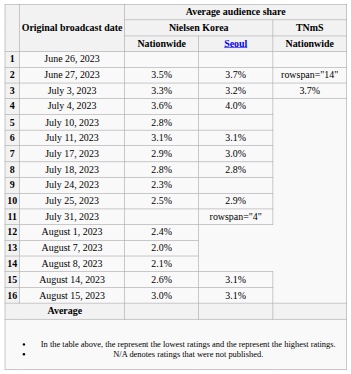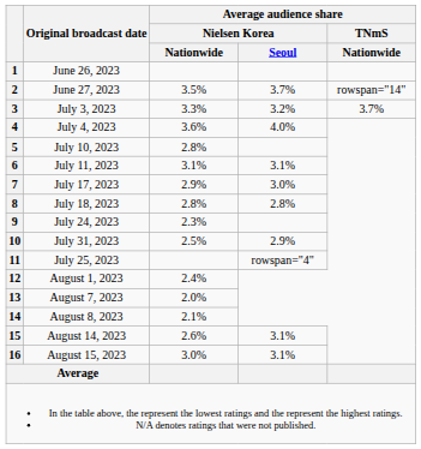10 | Original broadcast date: July 25, 2023 -> July 31, 2023
11 | Original broadcast date: July 31, 2023 -> July 25, 2023
